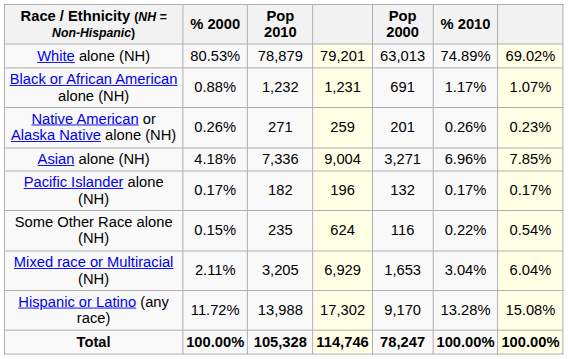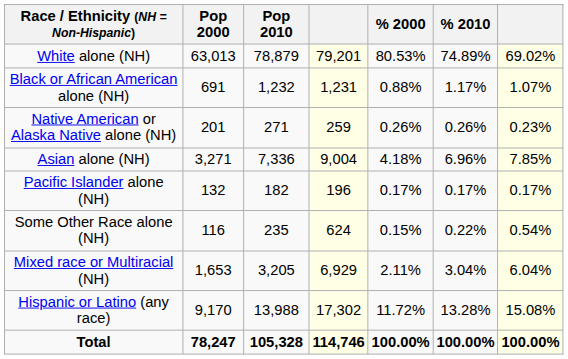columns swapped: Pop 2000 <-> % 2000
